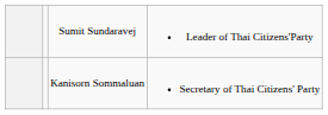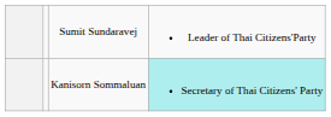Kanisorn Sommaluan | column 4: no background -> paleturquoise background
